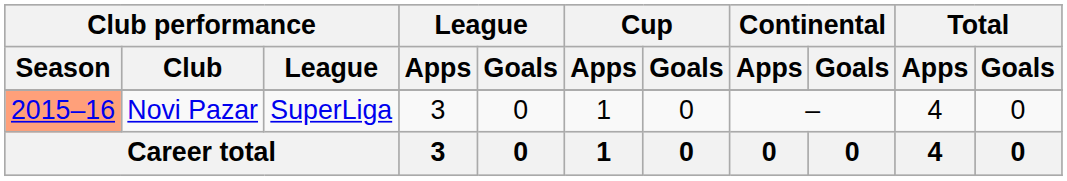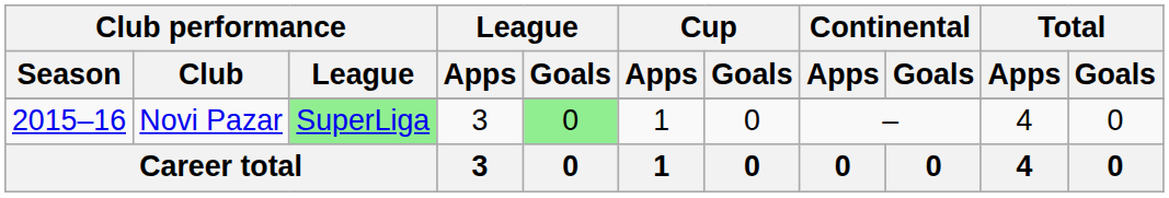Novi Pazar | Club performance / Season: lightsalmon background -> no background
Novi Pazar | Club performance / League: no background -> lightgreen background
Novi Pazar | League / Goals: no background -> lightgreen background
